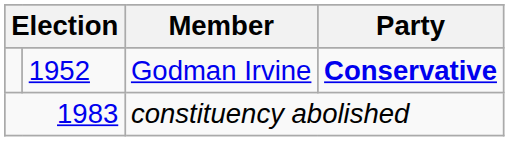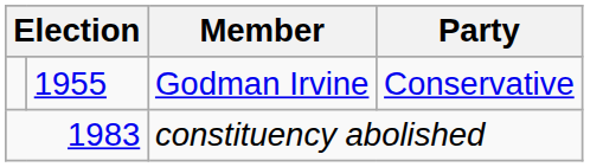Godman Irvine | column 2: 1952 -> 1955
Godman Irvine | Party: bold -> normal
